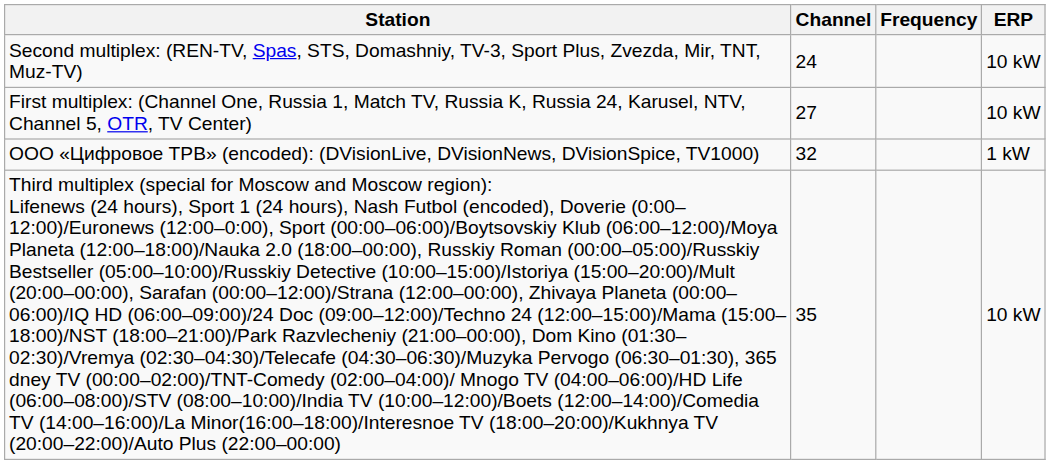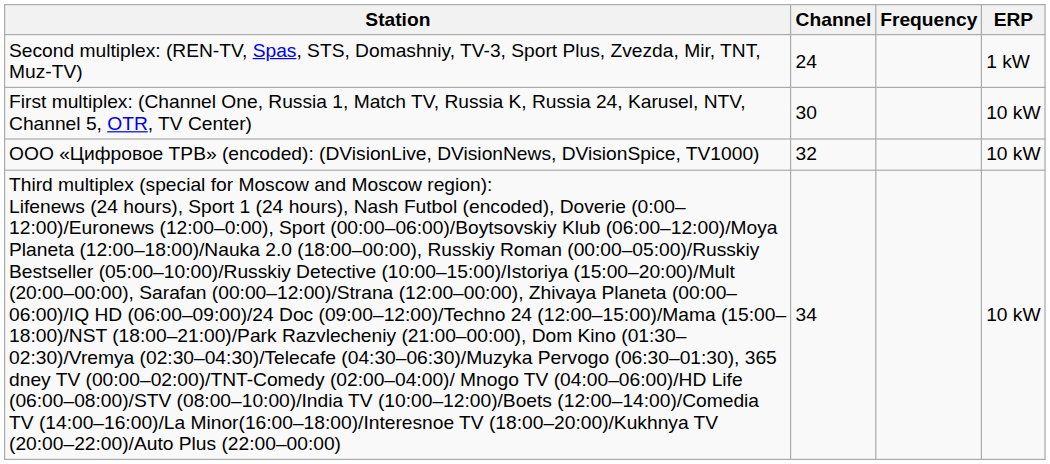row 2 | ERP: 10 kW -> 1 kW
row 3 | Channel: 27 -> 30
row 4 | ERP: 1 kW -> 10 kW
row 5 | Channel: 35 -> 34
